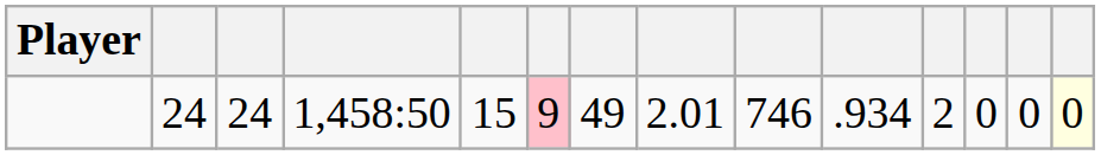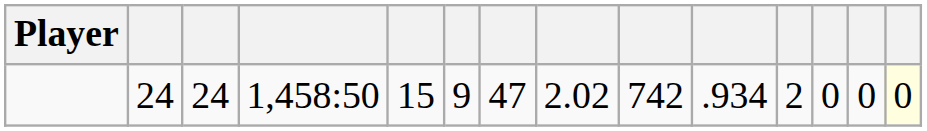row 2 | column 6: pink background -> no background
row 2 | column 7: 49 -> 47
row 2 | column 8: 2.01 -> 2.02
row 2 | column 9: 746 -> 742
